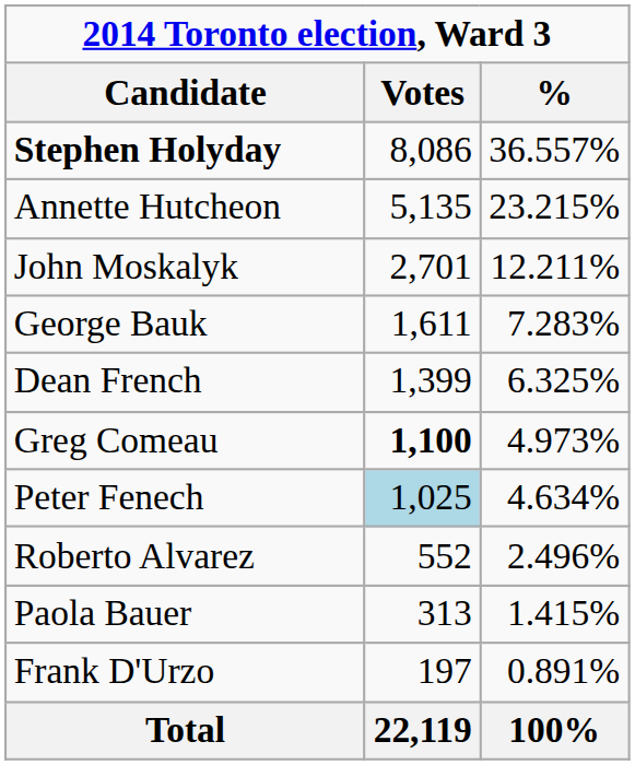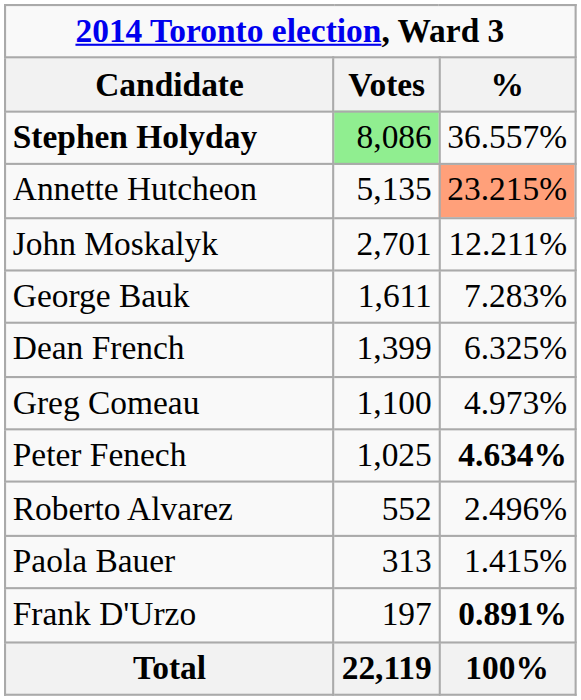Stephen Holyday | Votes: no background -> lightgreen background
Annette Hutcheon | %: no background -> lightsalmon background
Greg Comeau | Votes: bold -> normal
Peter Fenech | Votes: lightblue background -> no background
Peter Fenech | %: normal -> bold
Frank D'Urzo | %: normal -> bold
